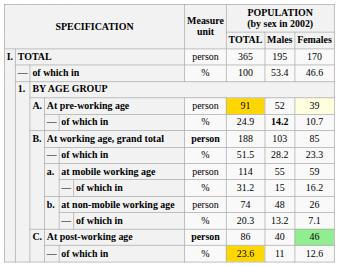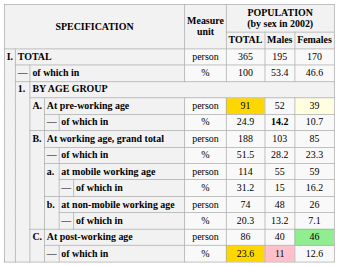At working age, grand total | Measure unit: bold -> normal
At post-working age | Measure unit: bold -> normal
C. / — | POPULATION (by sex in 2002) / Males: no background -> pink background
